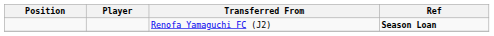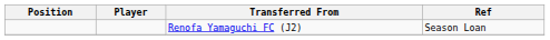Renofa Yamaguchi FC (J2) | Ref: bold -> normal
